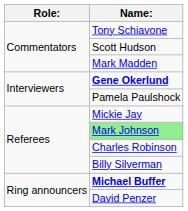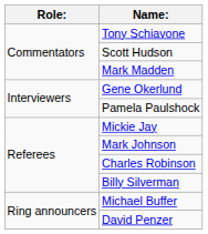Gene Okerlund | Name:: bold -> normal
Mark Johnson | Name:: lightgreen background -> no background
Michael Buffer | Name:: bold -> normal
